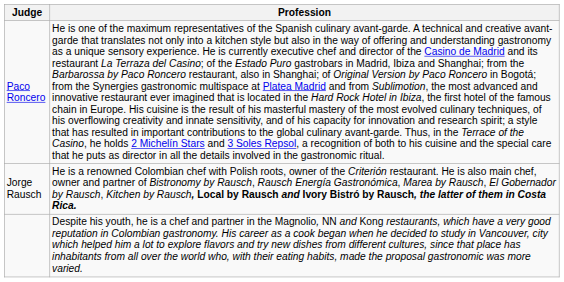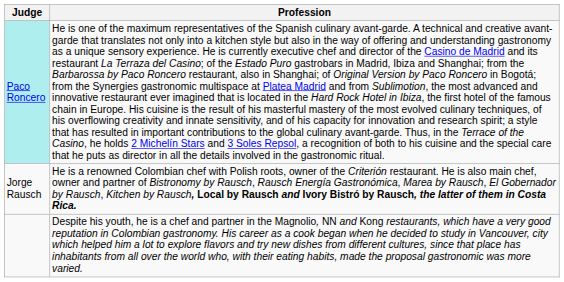Paco Roncero | Judge: no background -> paleturquoise background
